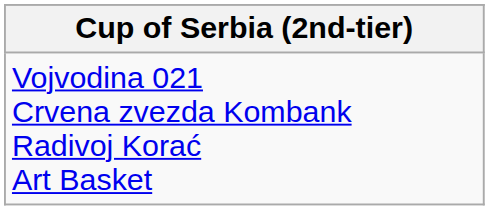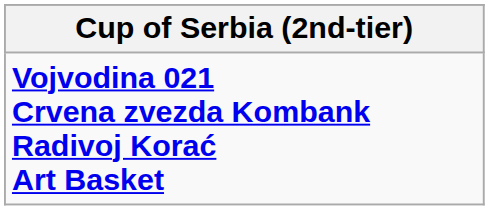row 2 | column 1: normal -> bold
